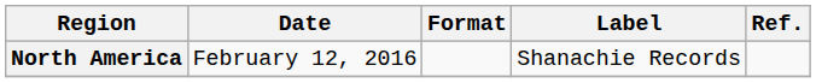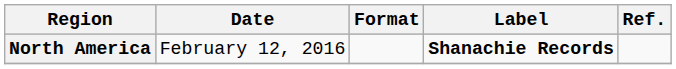North America | Label: normal -> bold
